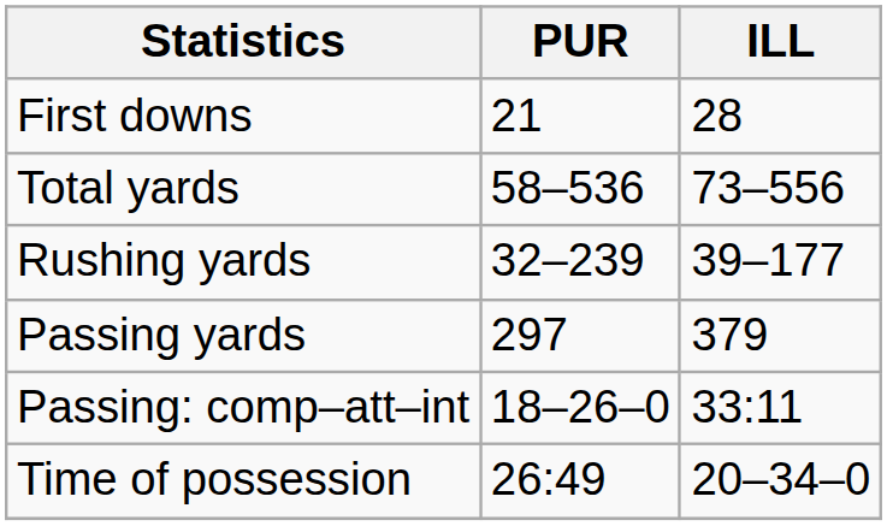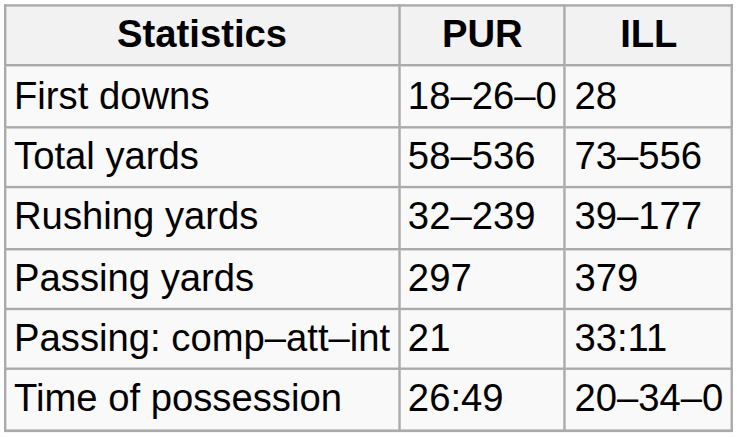First downs | PUR: 21 -> 18–26–0
Passing: comp–att–int | PUR: 18–26–0 -> 21
